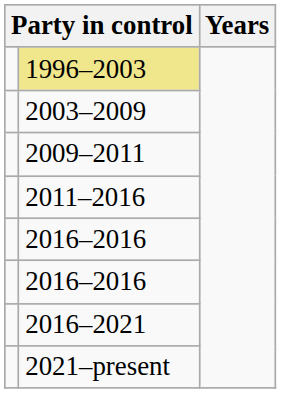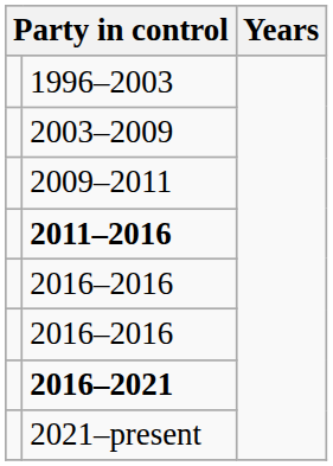1996–2003 | column 2: khaki background -> no background
2011–2016 | column 2: normal -> bold
2016–2021 | column 2: normal -> bold
